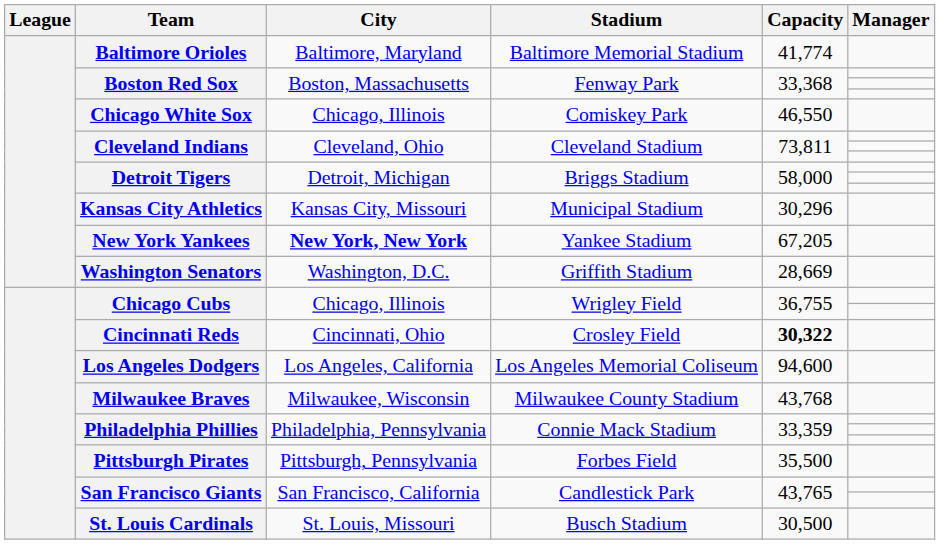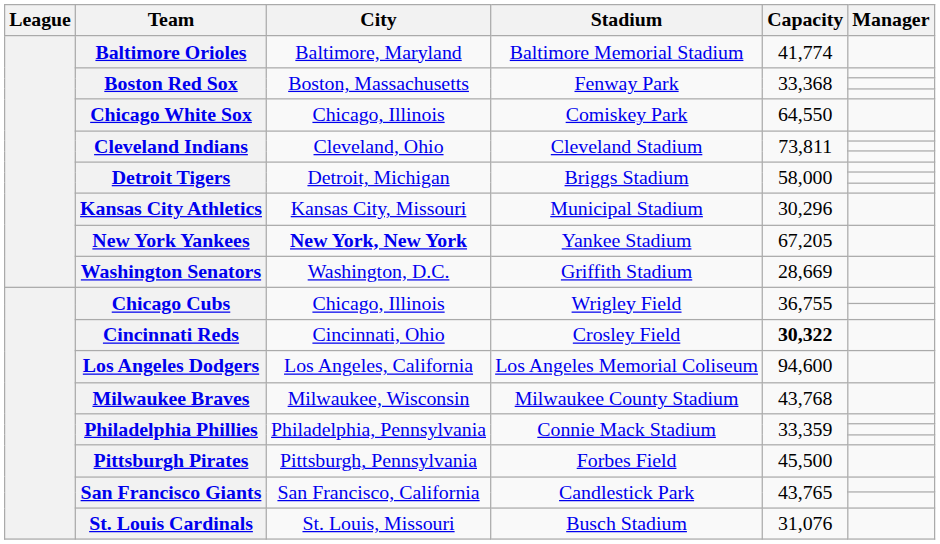Chicago White Sox | Capacity: 46,550 -> 64,550
Pittsburgh Pirates | Capacity: 35,500 -> 45,500
St. Louis Cardinals | Capacity: 30,500 -> 31,076
